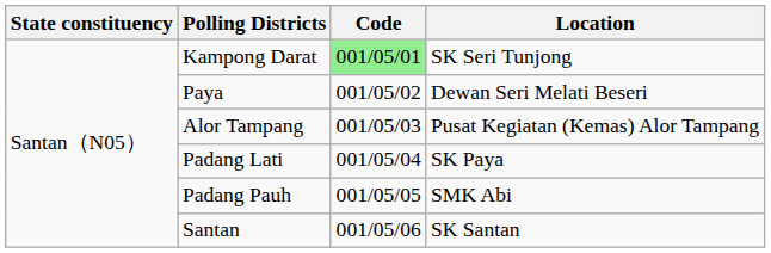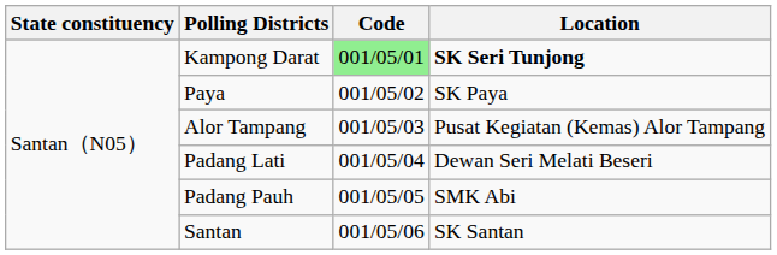Kampong Darat | Location: normal -> bold
Paya | Location: Dewan Seri Melati Beseri -> SK Paya
Padang Lati | Location: SK Paya -> Dewan Seri Melati Beseri
